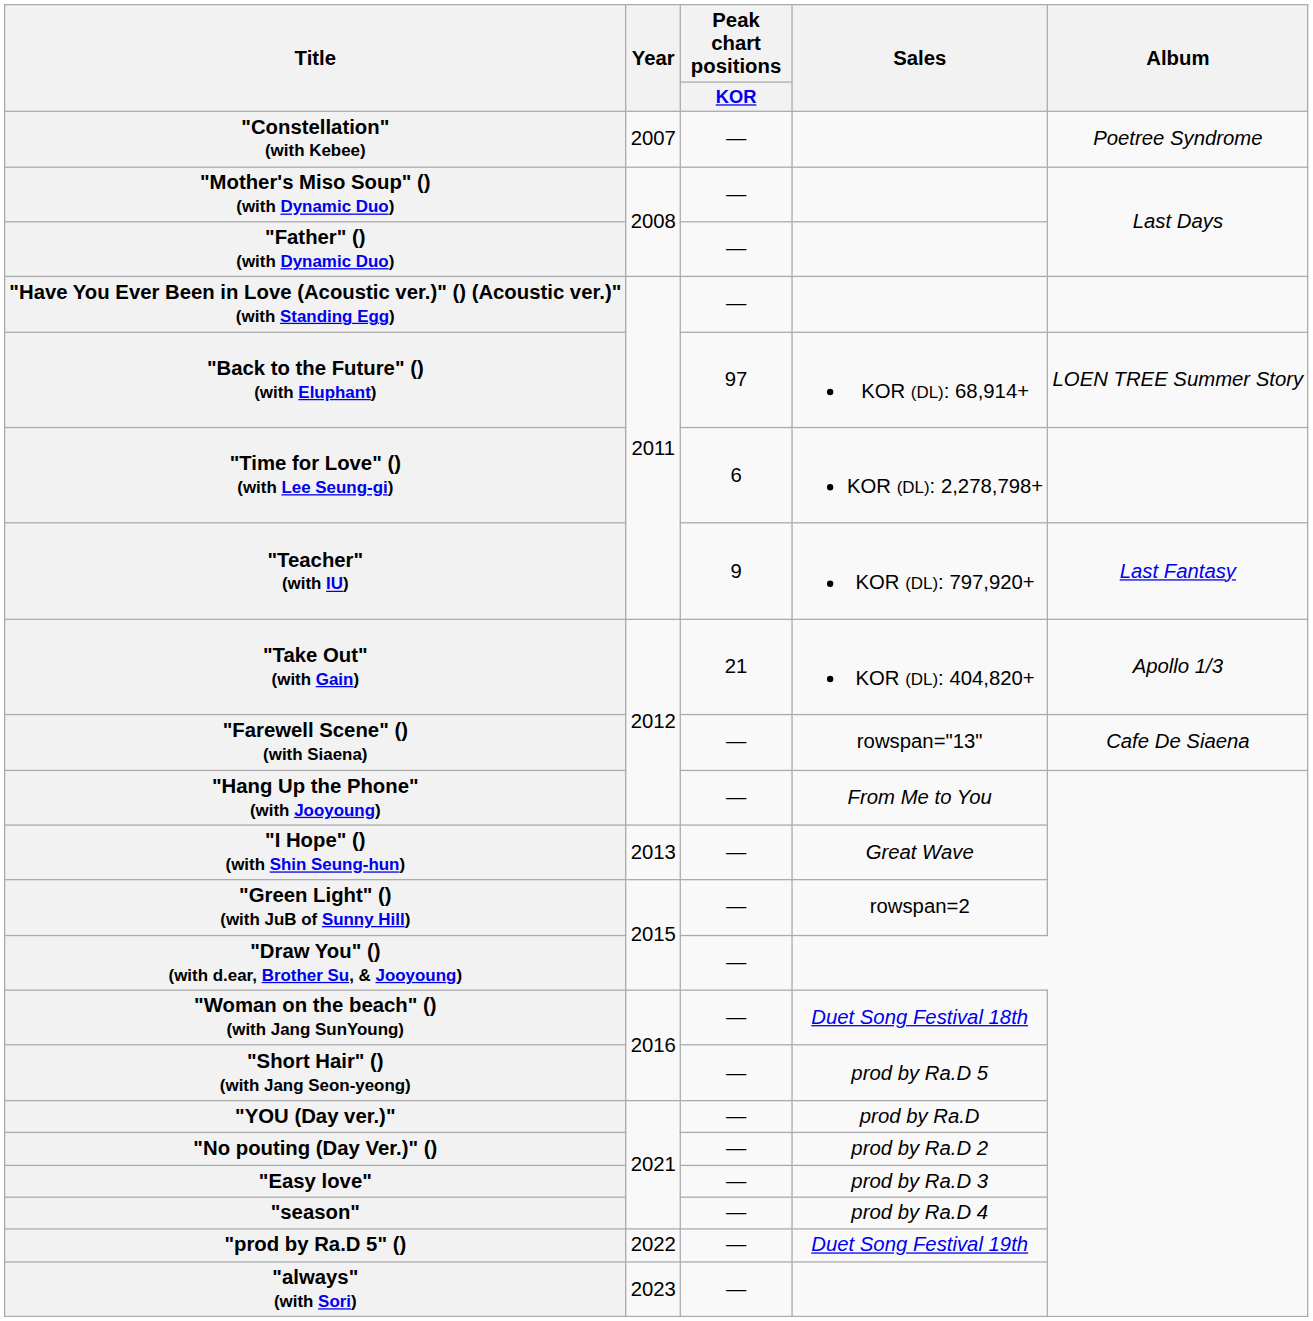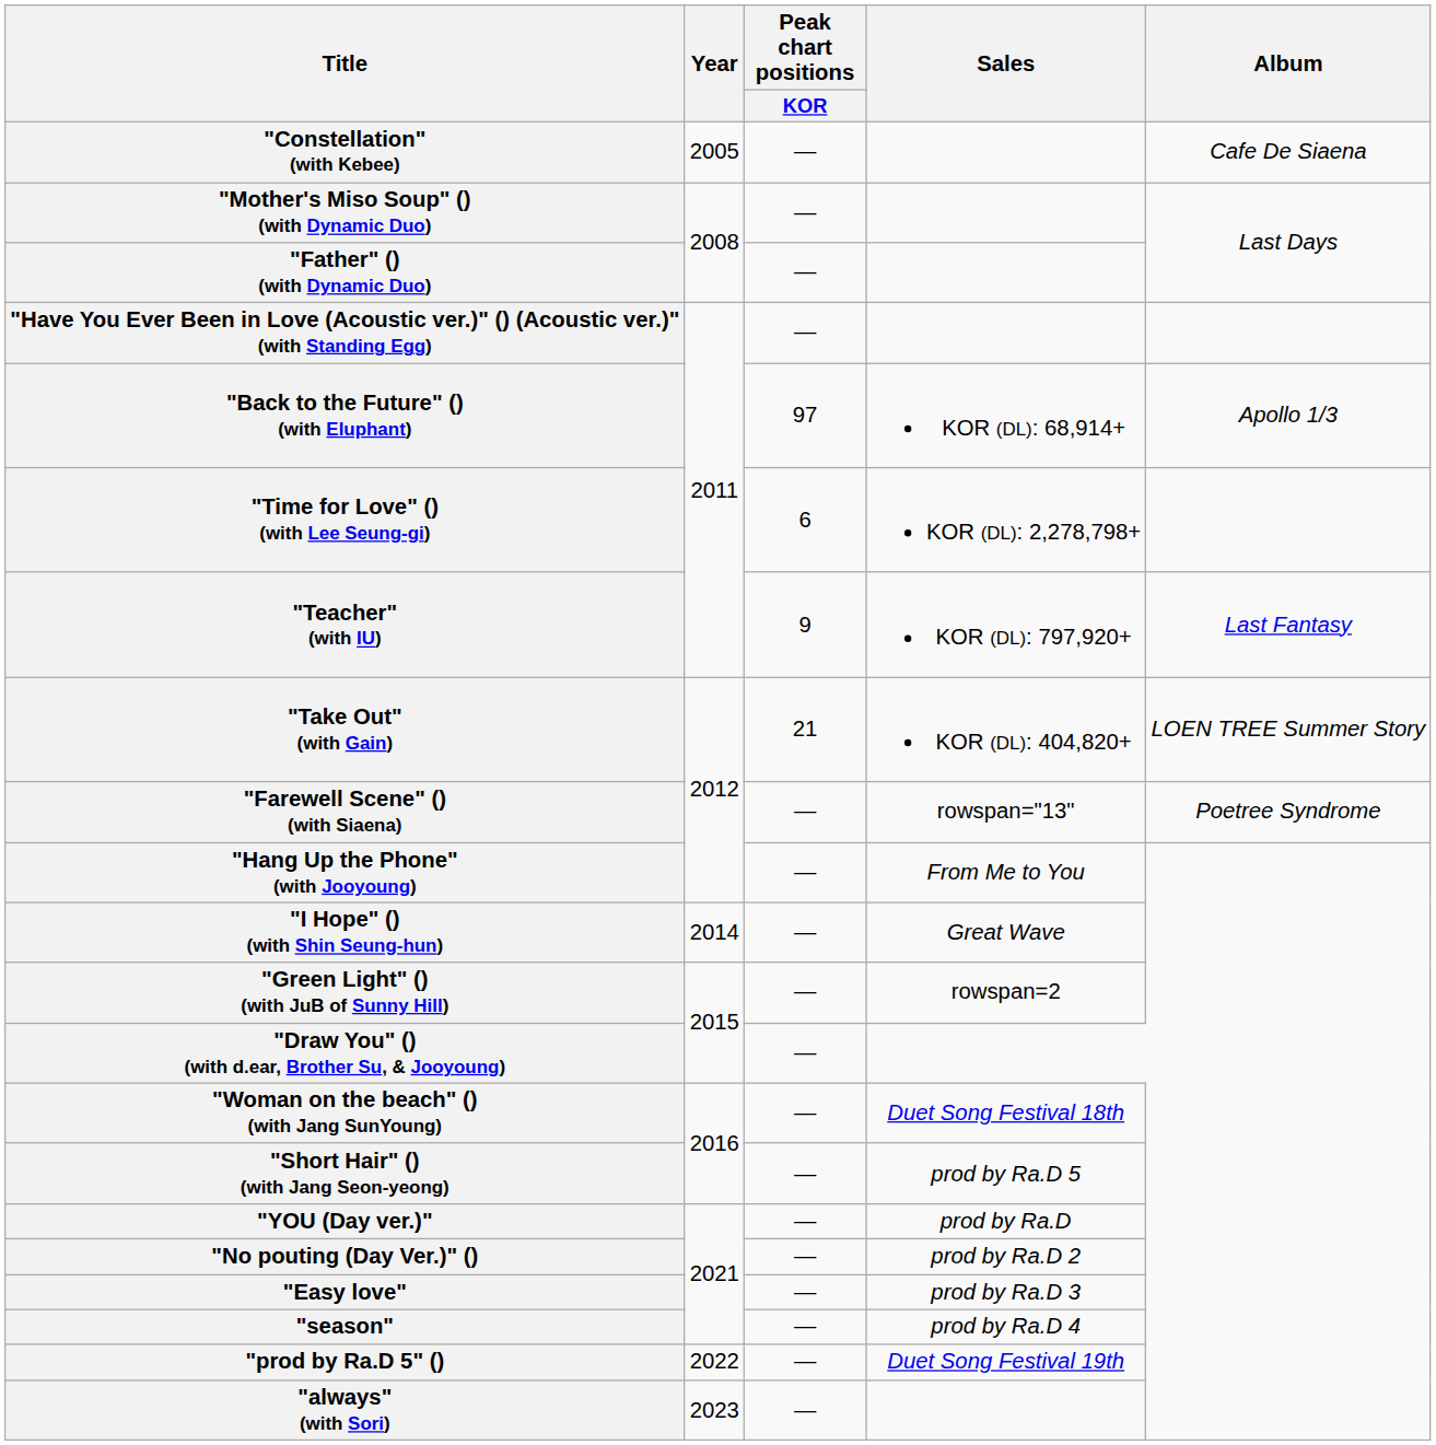"Constellation" (with Kebee) | Year: 2007 -> 2005
"Constellation" (with Kebee) | Album: Poetree Syndrome -> Cafe De Siaena
"Back to the Future" () (with Eluphant) | Album: LOEN TREE Summer Story -> Apollo 1/3
"Take Out" (with Gain) | Album: Apollo 1/3 -> LOEN TREE Summer Story
"Farewell Scene" () (with Siaena) | Album: Cafe De Siaena -> Poetree Syndrome
"I Hope" () (with Shin Seung-hun) | Year: 2013 -> 2014
